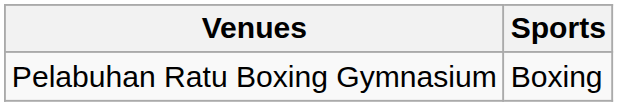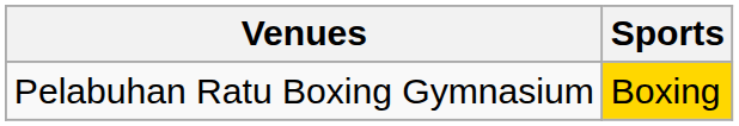Pelabuhan Ratu Boxing Gymnasium | Sports: no background -> gold background
